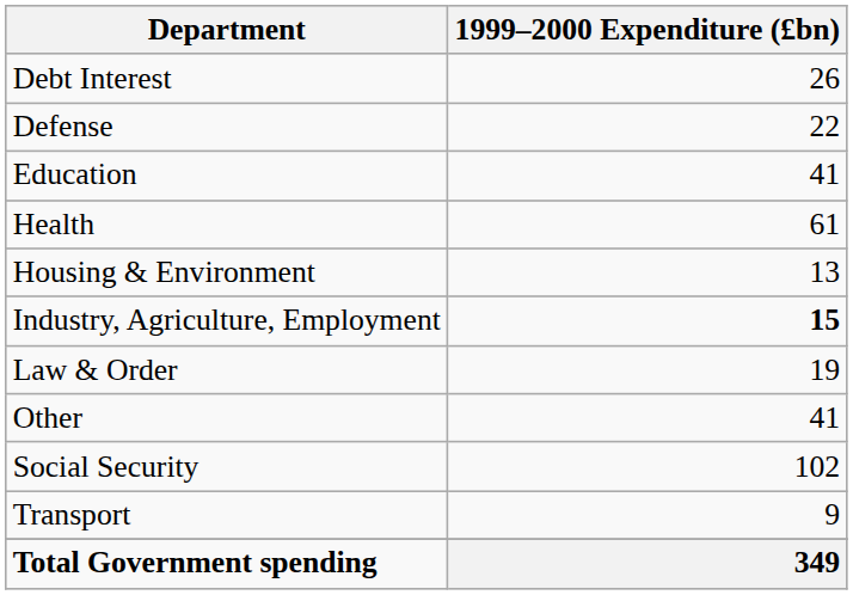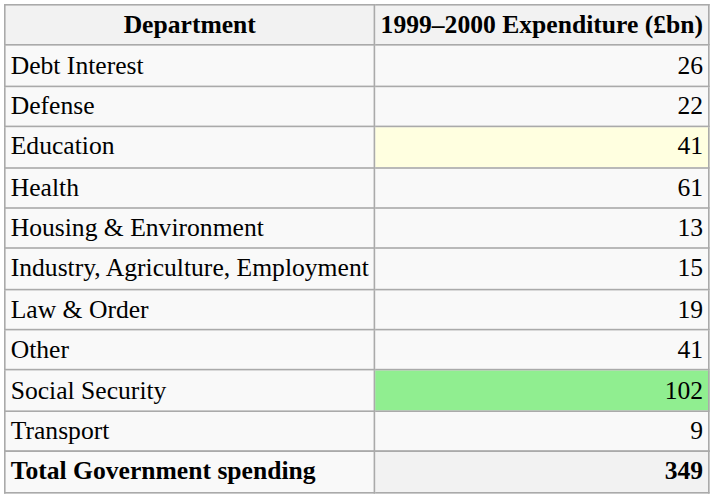Education | 1999–2000 Expenditure (£bn): no background -> lightyellow background
Industry, Agriculture, Employment | 1999–2000 Expenditure (£bn): bold -> normal
Social Security | 1999–2000 Expenditure (£bn): no background -> lightgreen background
